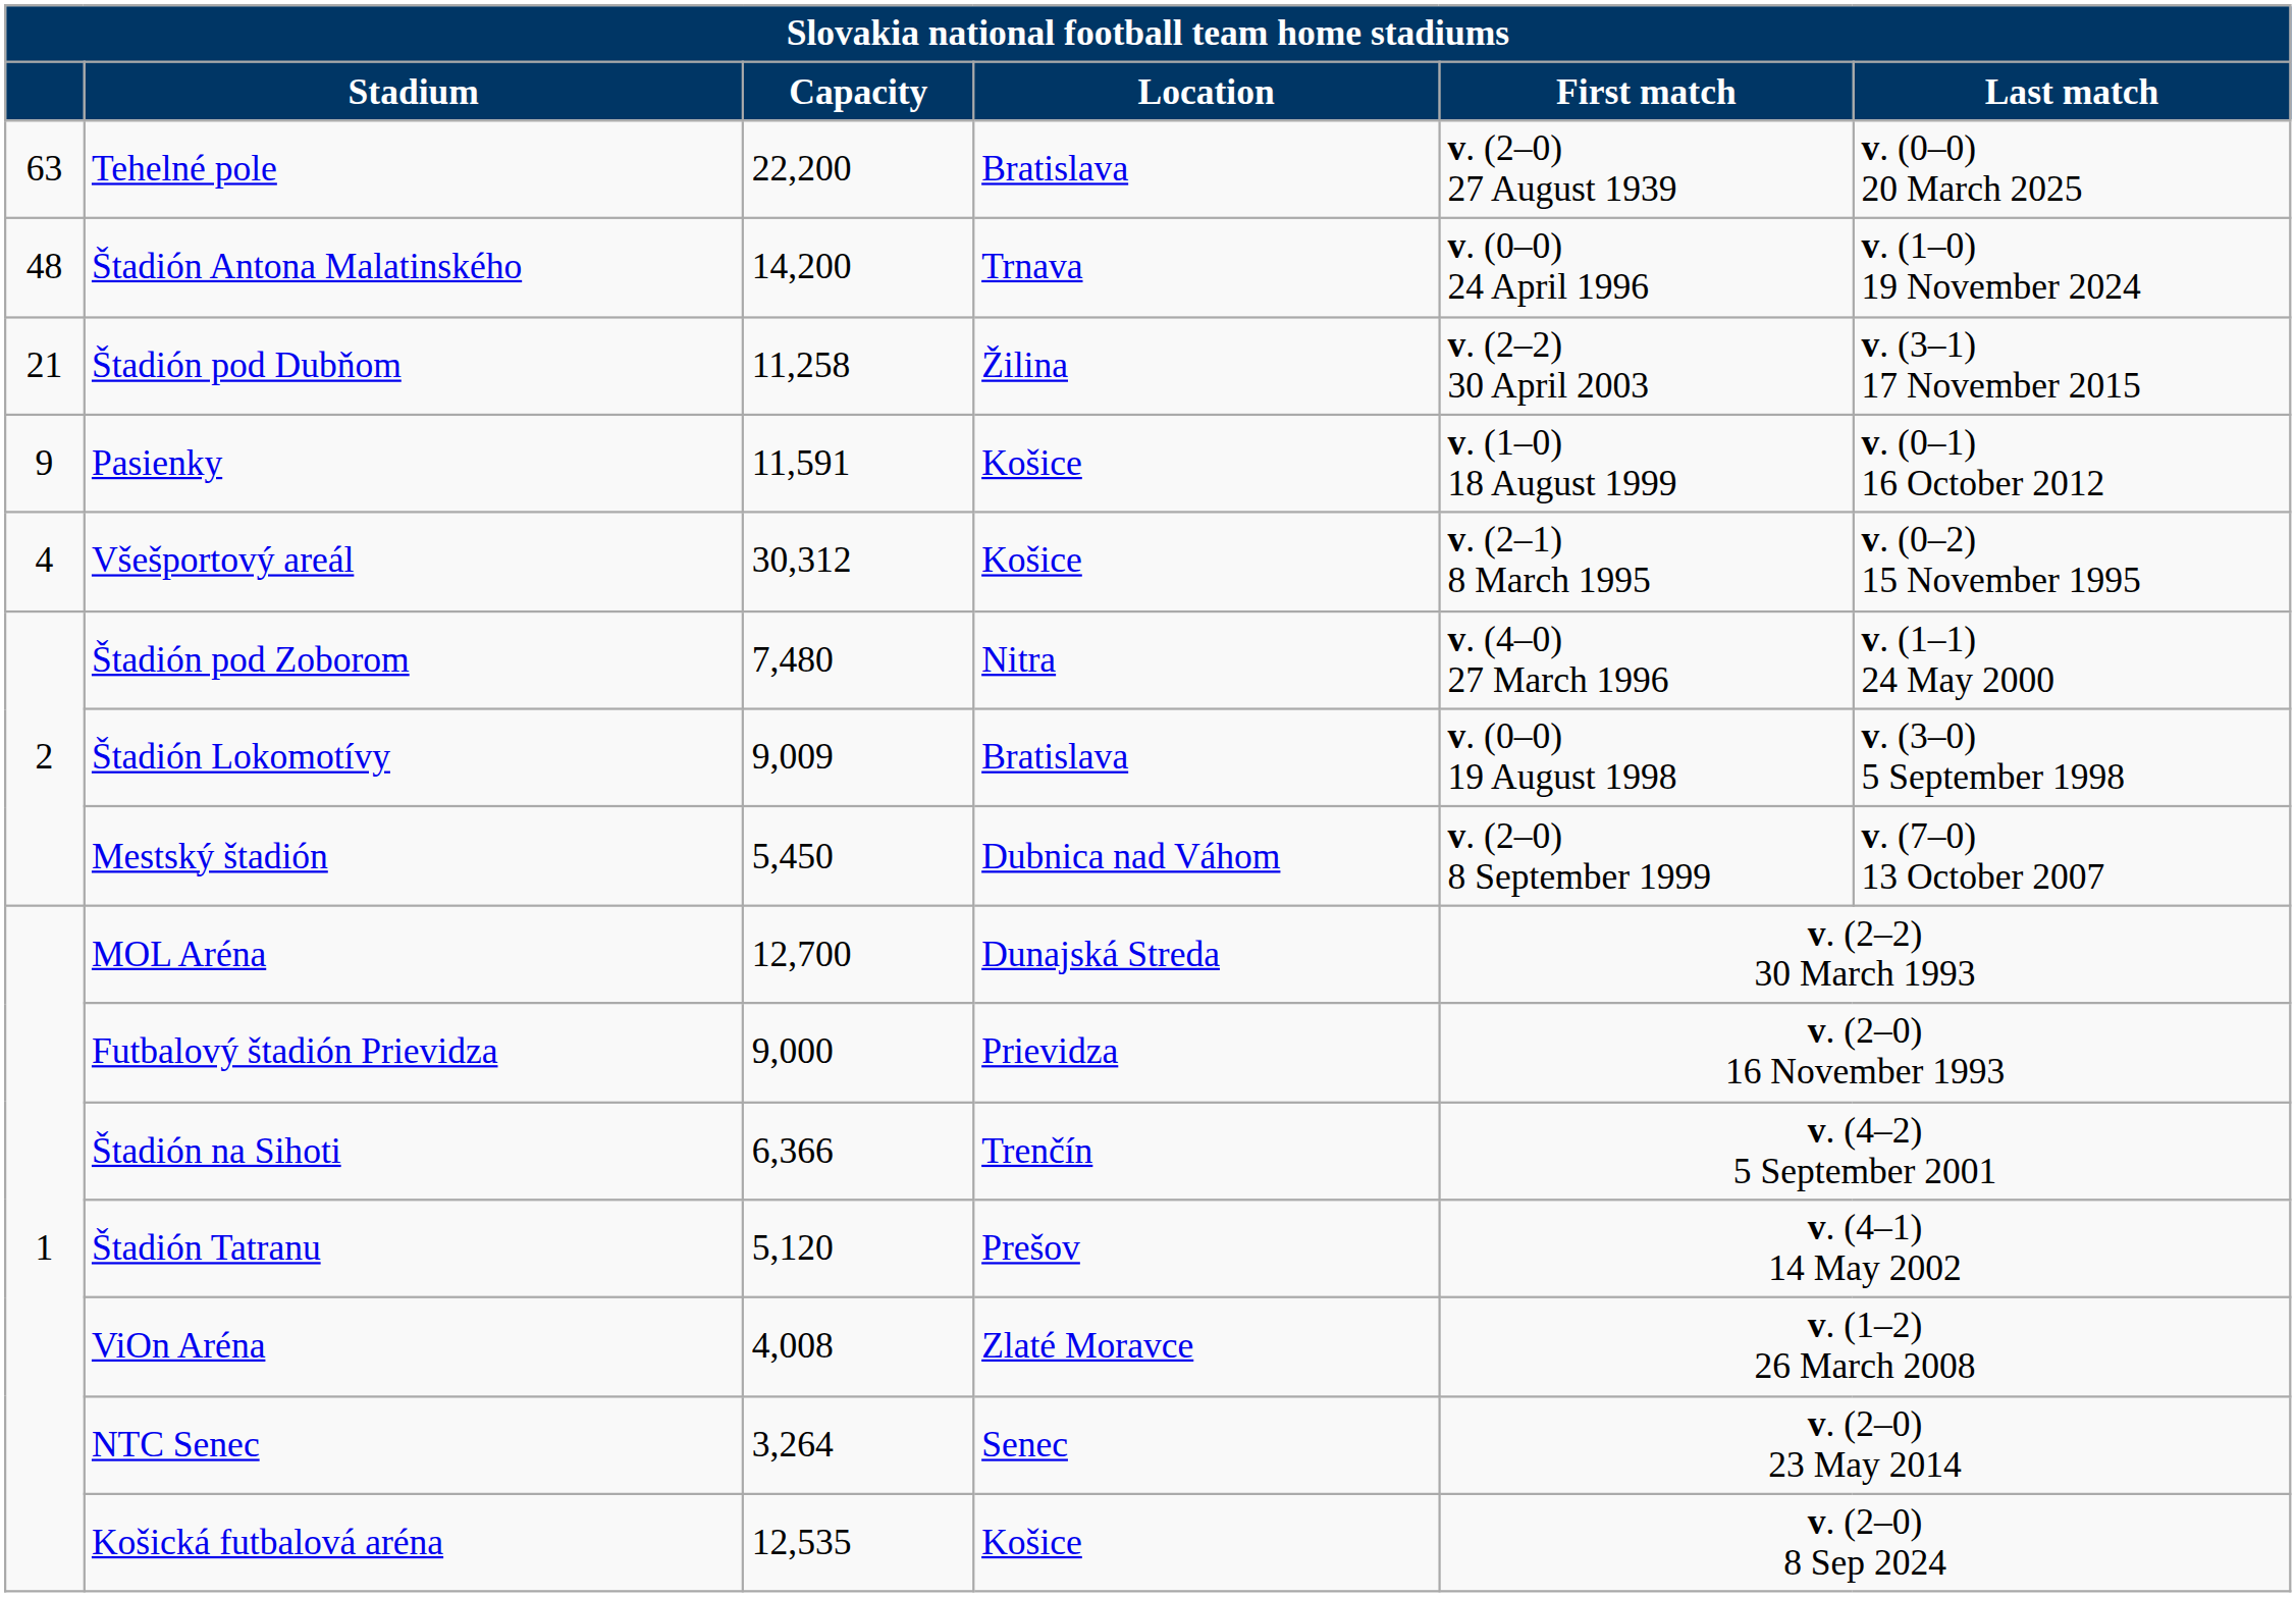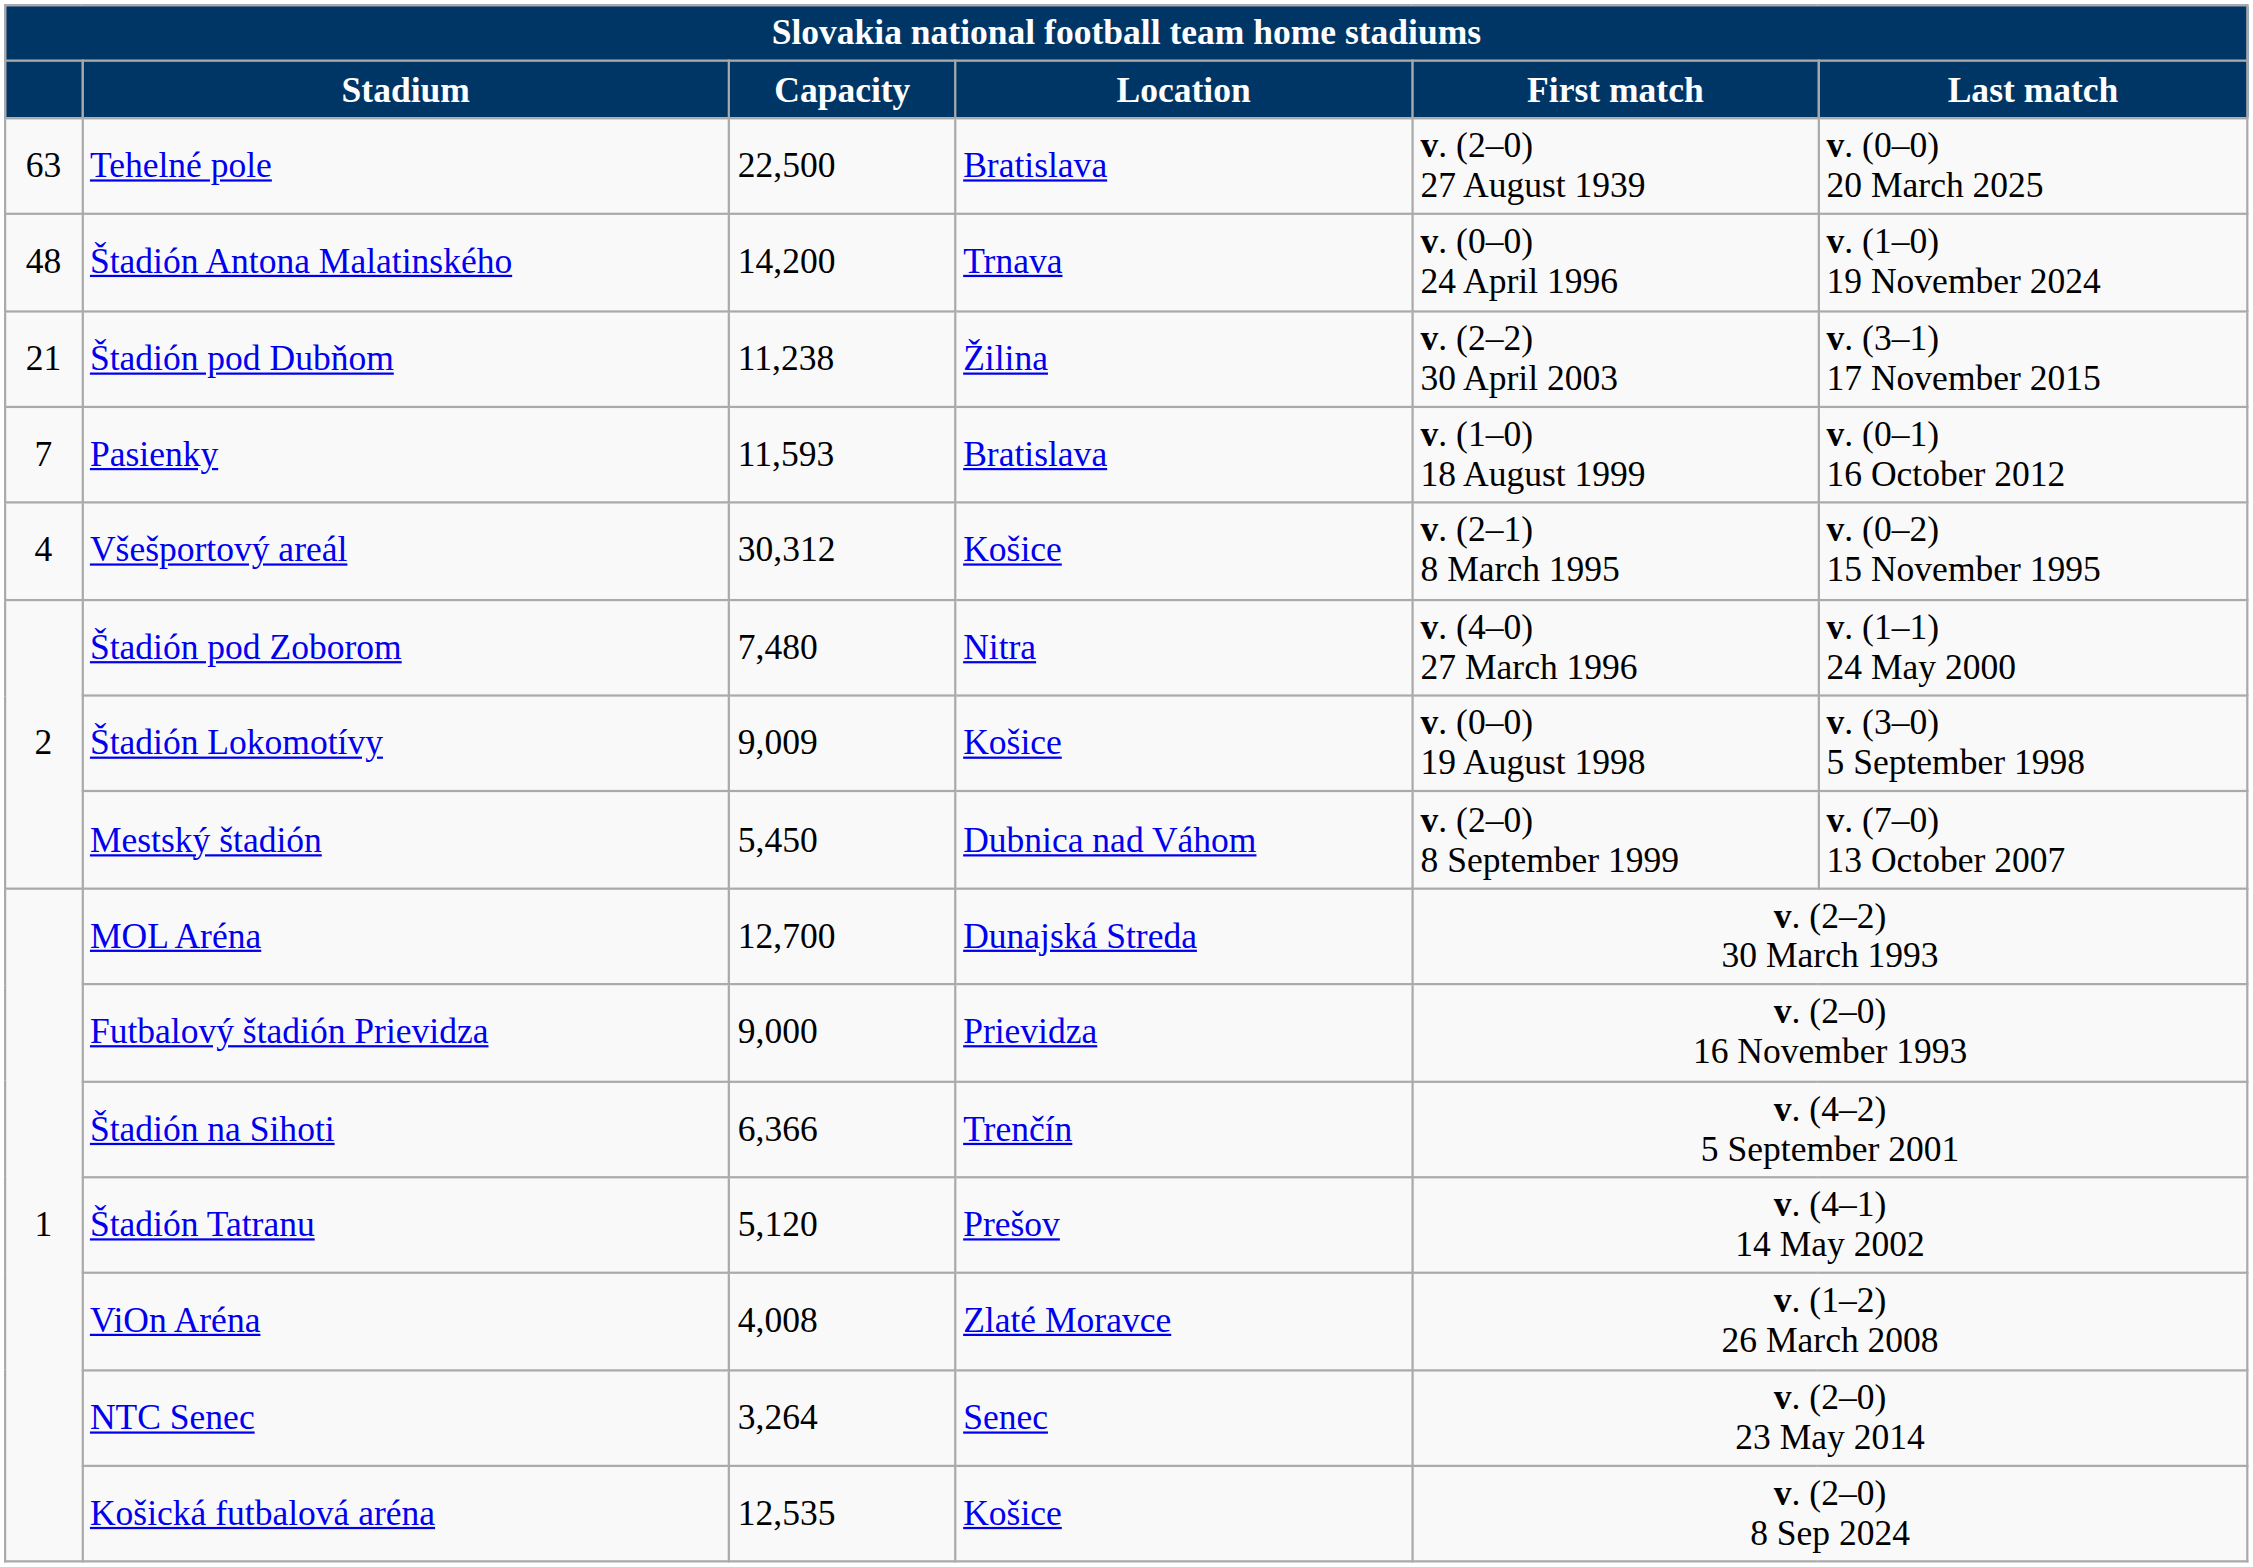Tehelné pole | Capacity: 22,200 -> 22,500
Štadión pod Dubňom | Capacity: 11,258 -> 11,238
Pasienky | column 1: 9 -> 7
Pasienky | Capacity: 11,591 -> 11,593
Pasienky | Location: Košice -> Bratislava
Štadión Lokomotívy | Location: Bratislava -> Košice
